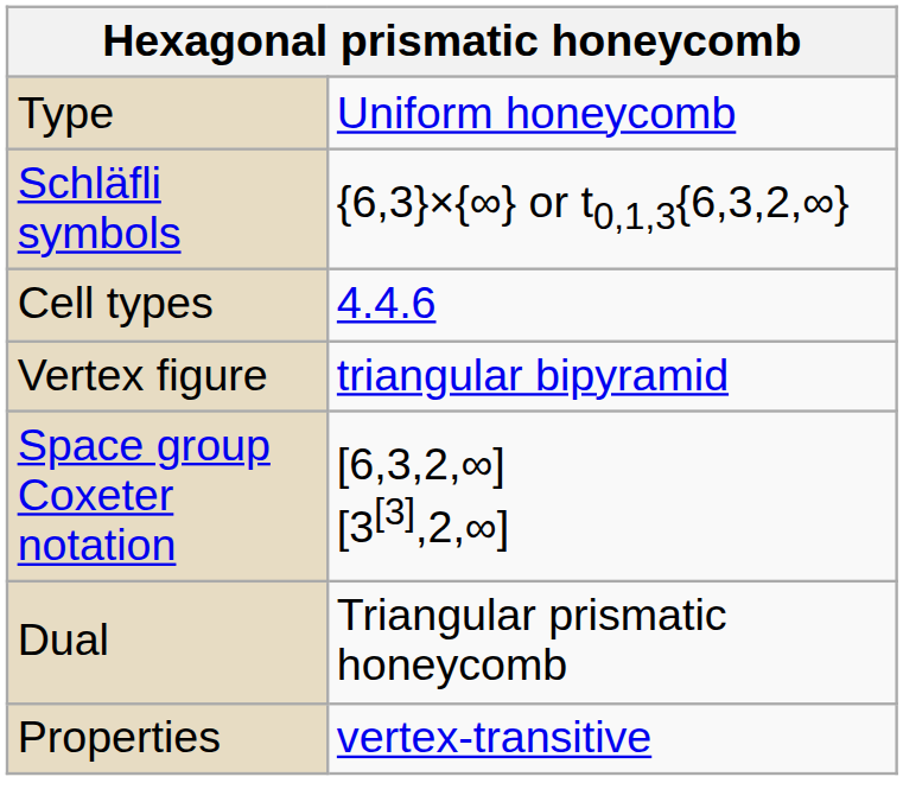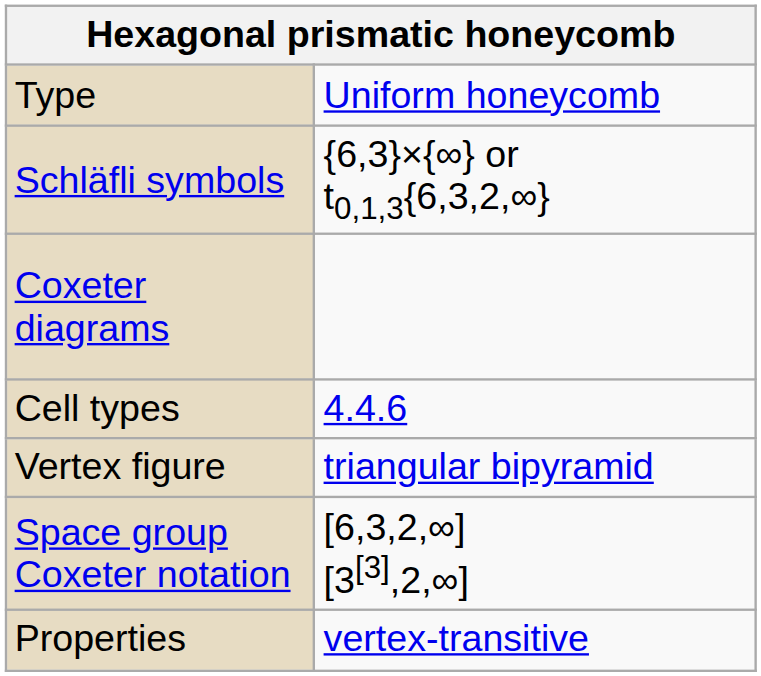+ row: Coxeter diagrams
- row: Dual | Triangular prismatic honeycomb
